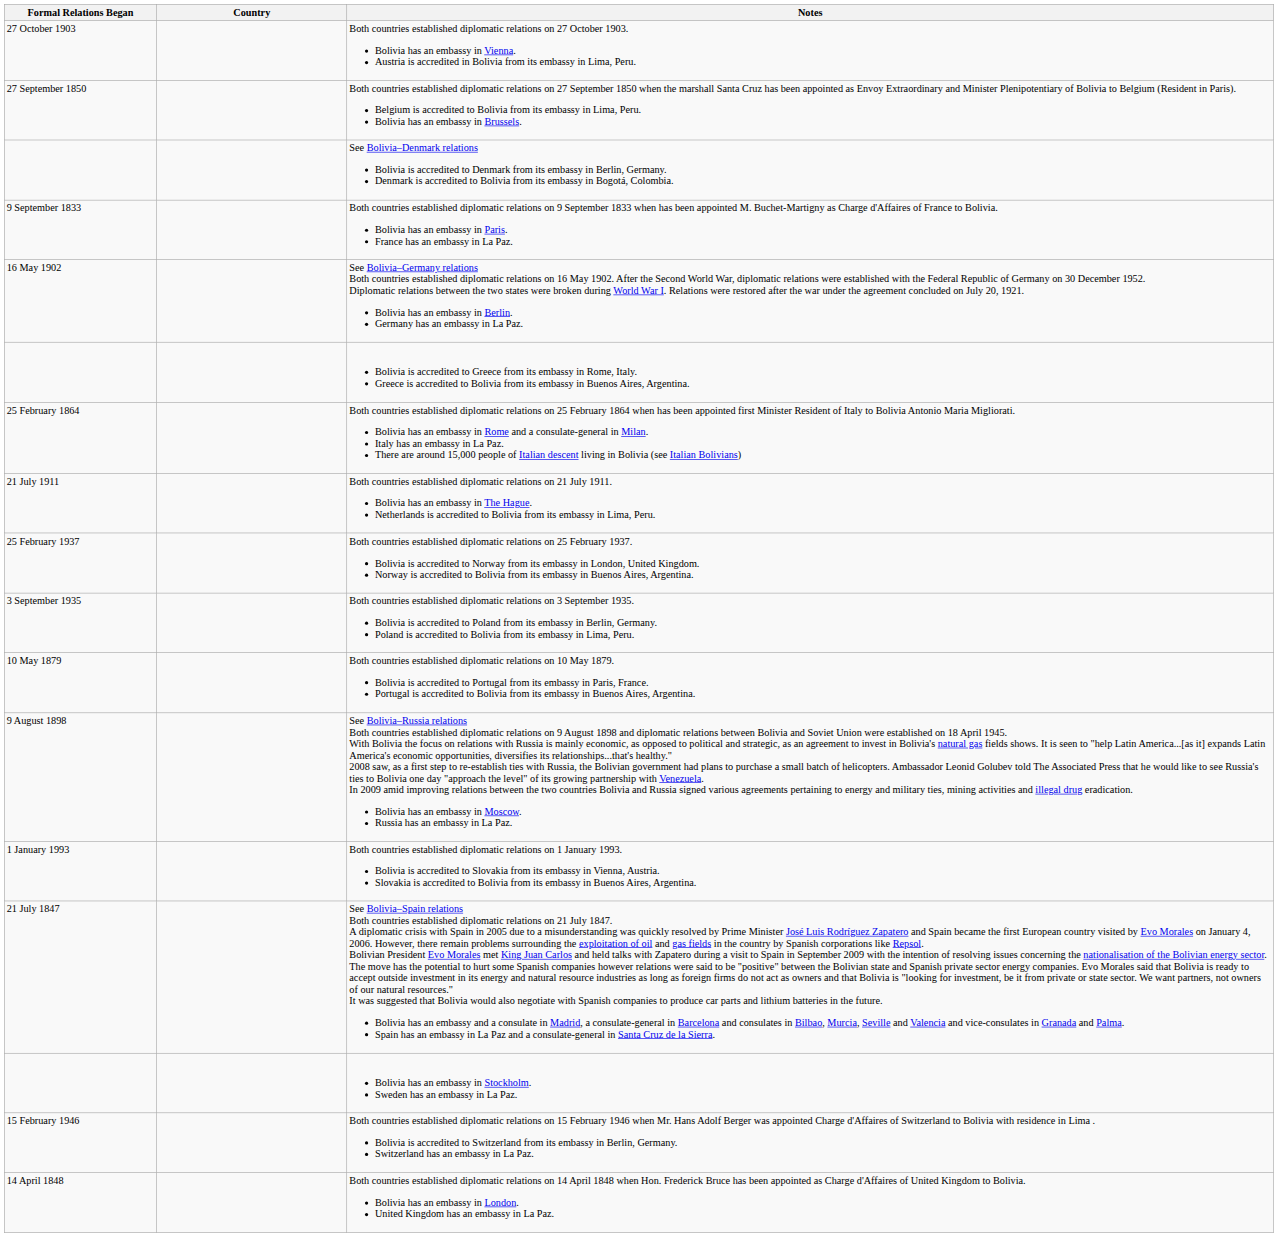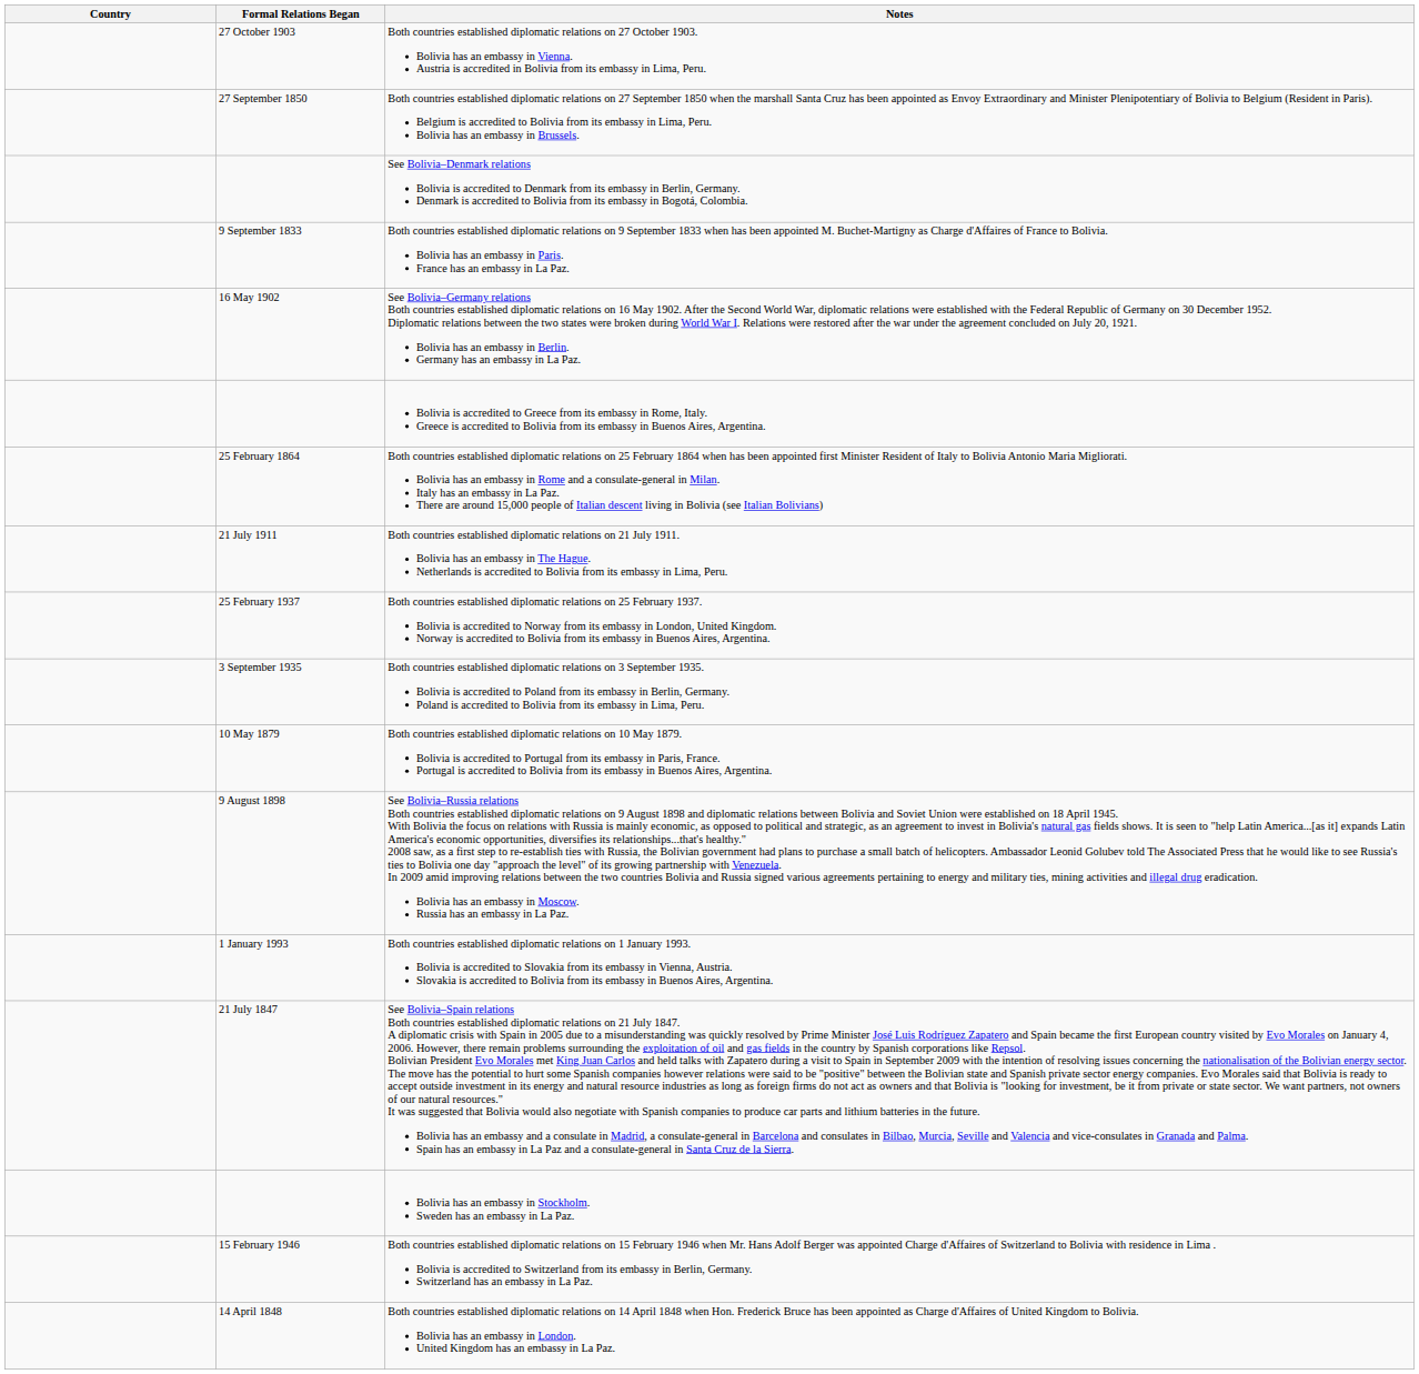columns swapped: Country <-> Formal Relations Began
